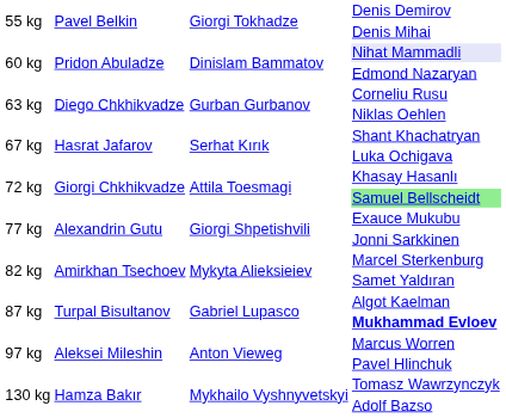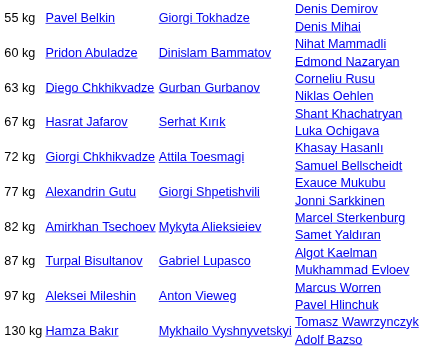Nihat Mammadli | column 4: lavender background -> no background
Samuel Bellscheidt | column 4: lightgreen background -> no background
Mukhammad Evloev | column 4: bold -> normal
